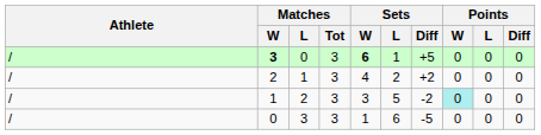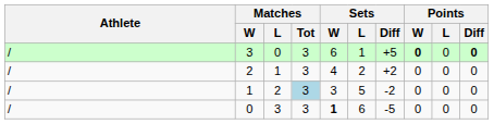row 3 | Matches / W: bold -> normal
row 3 | Sets / W: bold -> normal
row 3 | Points / W: normal -> bold
row 3 | Points / Diff: normal -> bold
row 5 | Matches / Tot: no background -> lightblue background
row 5 | Points / W: paleturquoise background -> no background
row 6 | Sets / W: normal -> bold
